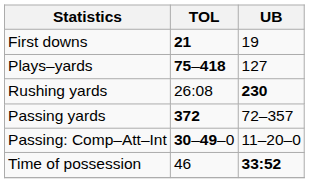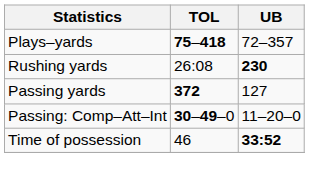- row: First downs | 21 | 19
Plays–yards | UB: 127 -> 72–357
Passing yards | UB: 72–357 -> 127
